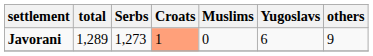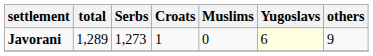Javorani | Croats: lightsalmon background -> no background
Javorani | Yugoslavs: no background -> lightyellow background
